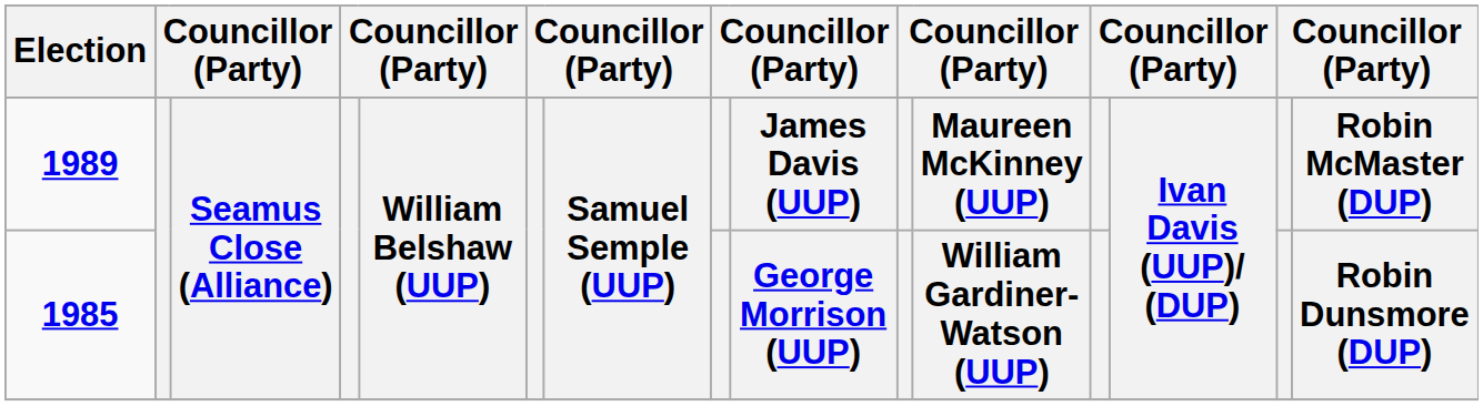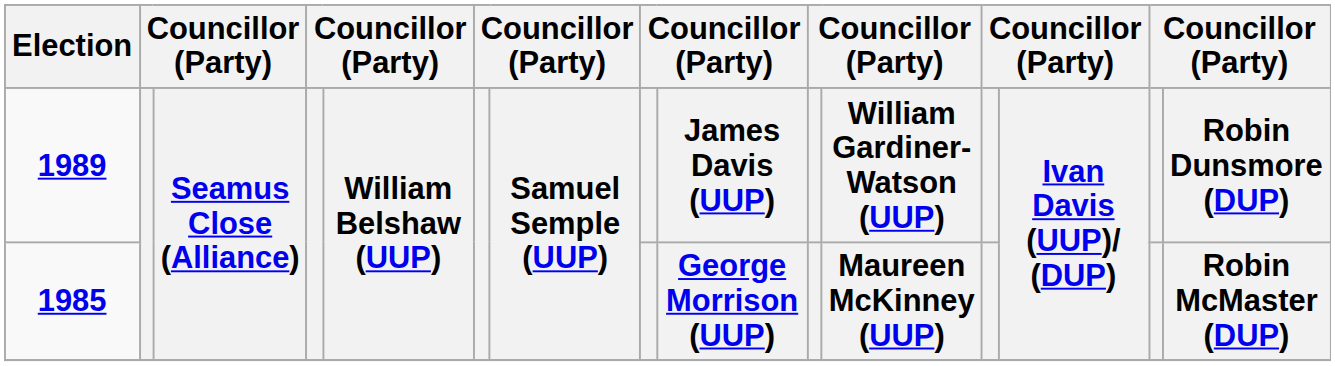1989 | column 11: Maureen McKinney (UUP) -> William Gardiner-Watson (UUP)
1989 | column 15: Robin McMaster (DUP) -> Robin Dunsmore (DUP)
1985 | column 11: William Gardiner-Watson (UUP) -> Maureen McKinney (UUP)
1985 | column 15: Robin Dunsmore (DUP) -> Robin McMaster (DUP)
